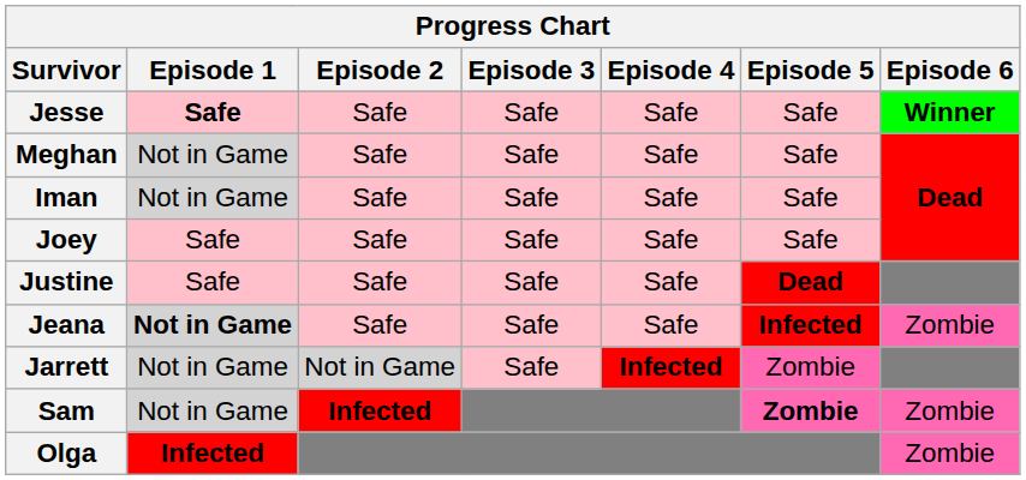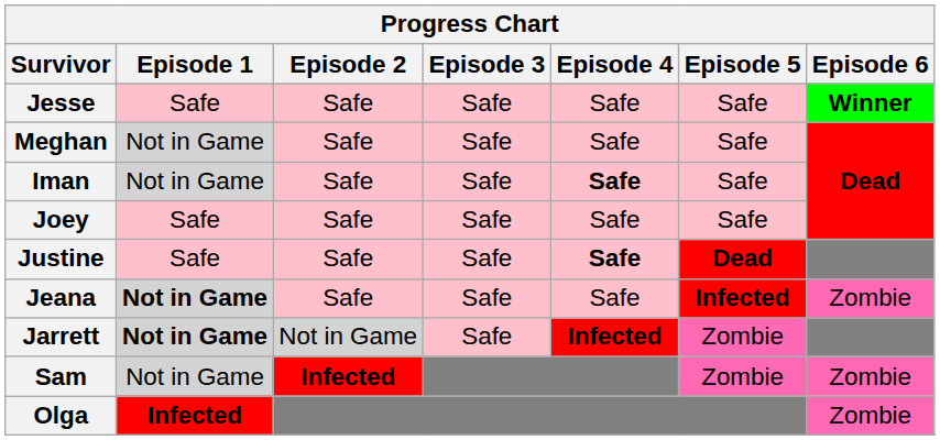Jesse | Episode 1: bold -> normal
Iman | Episode 4: normal -> bold
Justine | Episode 4: normal -> bold
Jarrett | Episode 1: normal -> bold
Sam | Episode 5: bold -> normal
